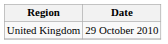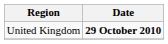United Kingdom | Date: normal -> bold
